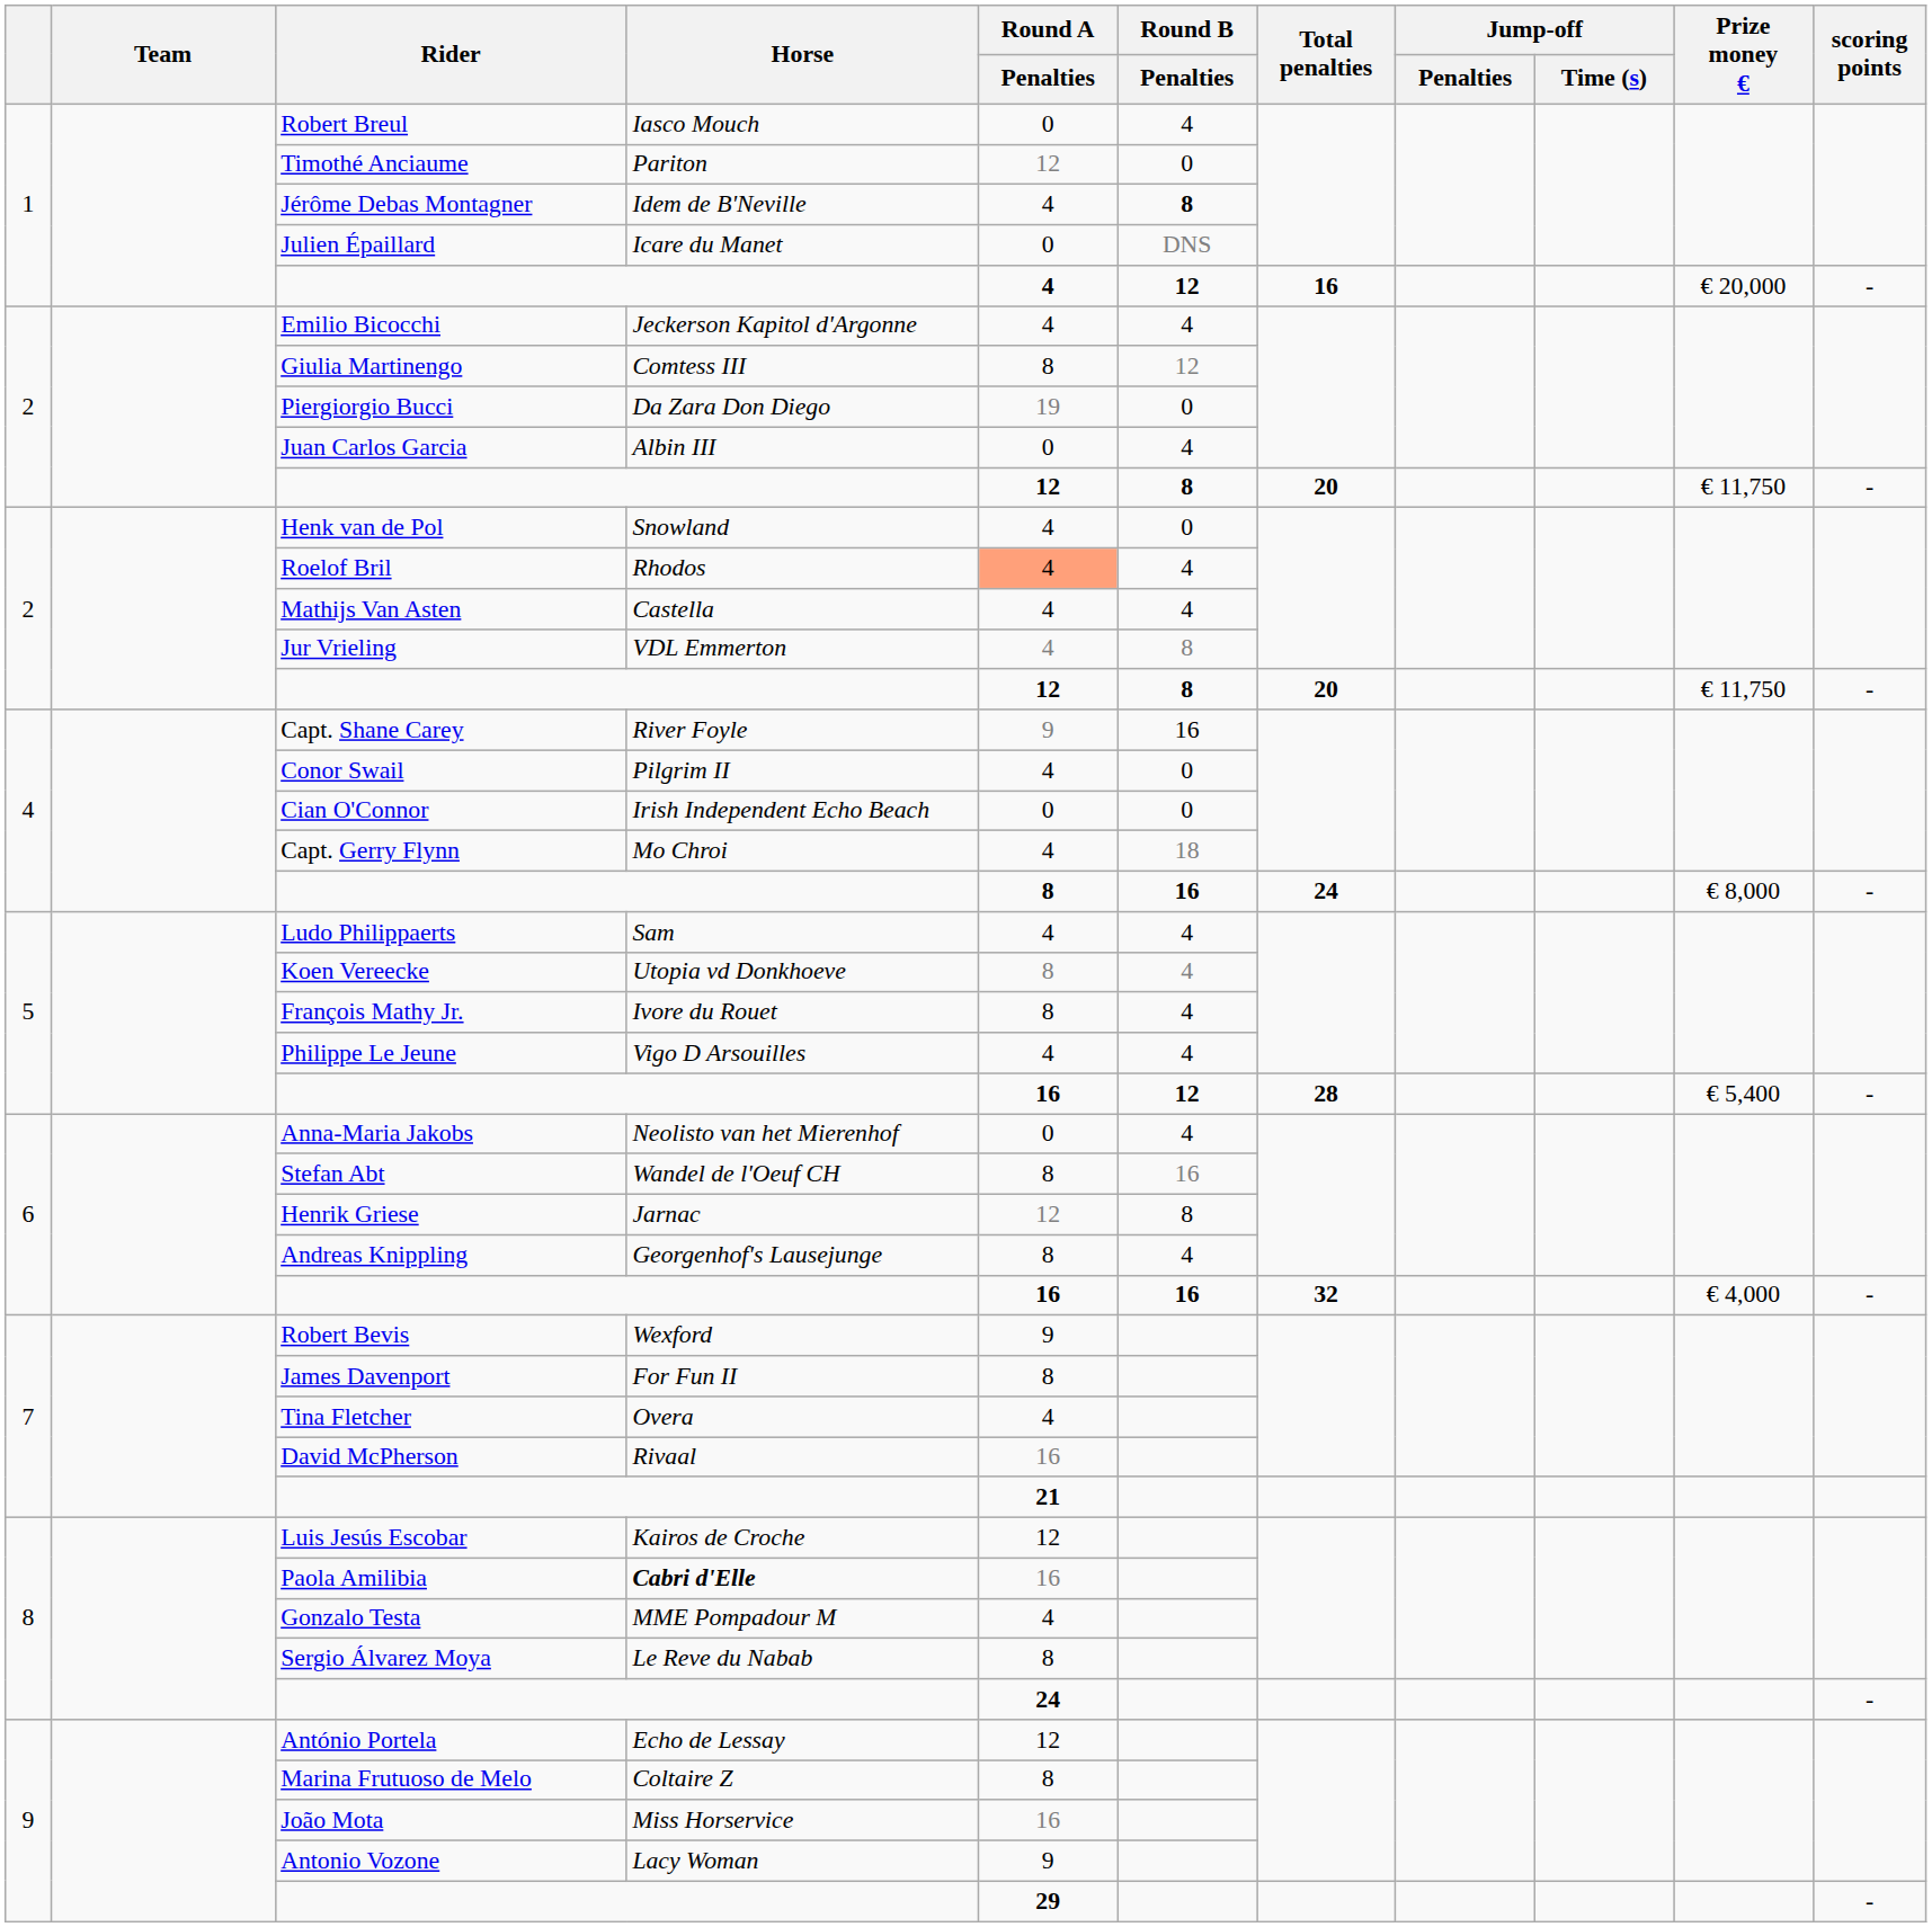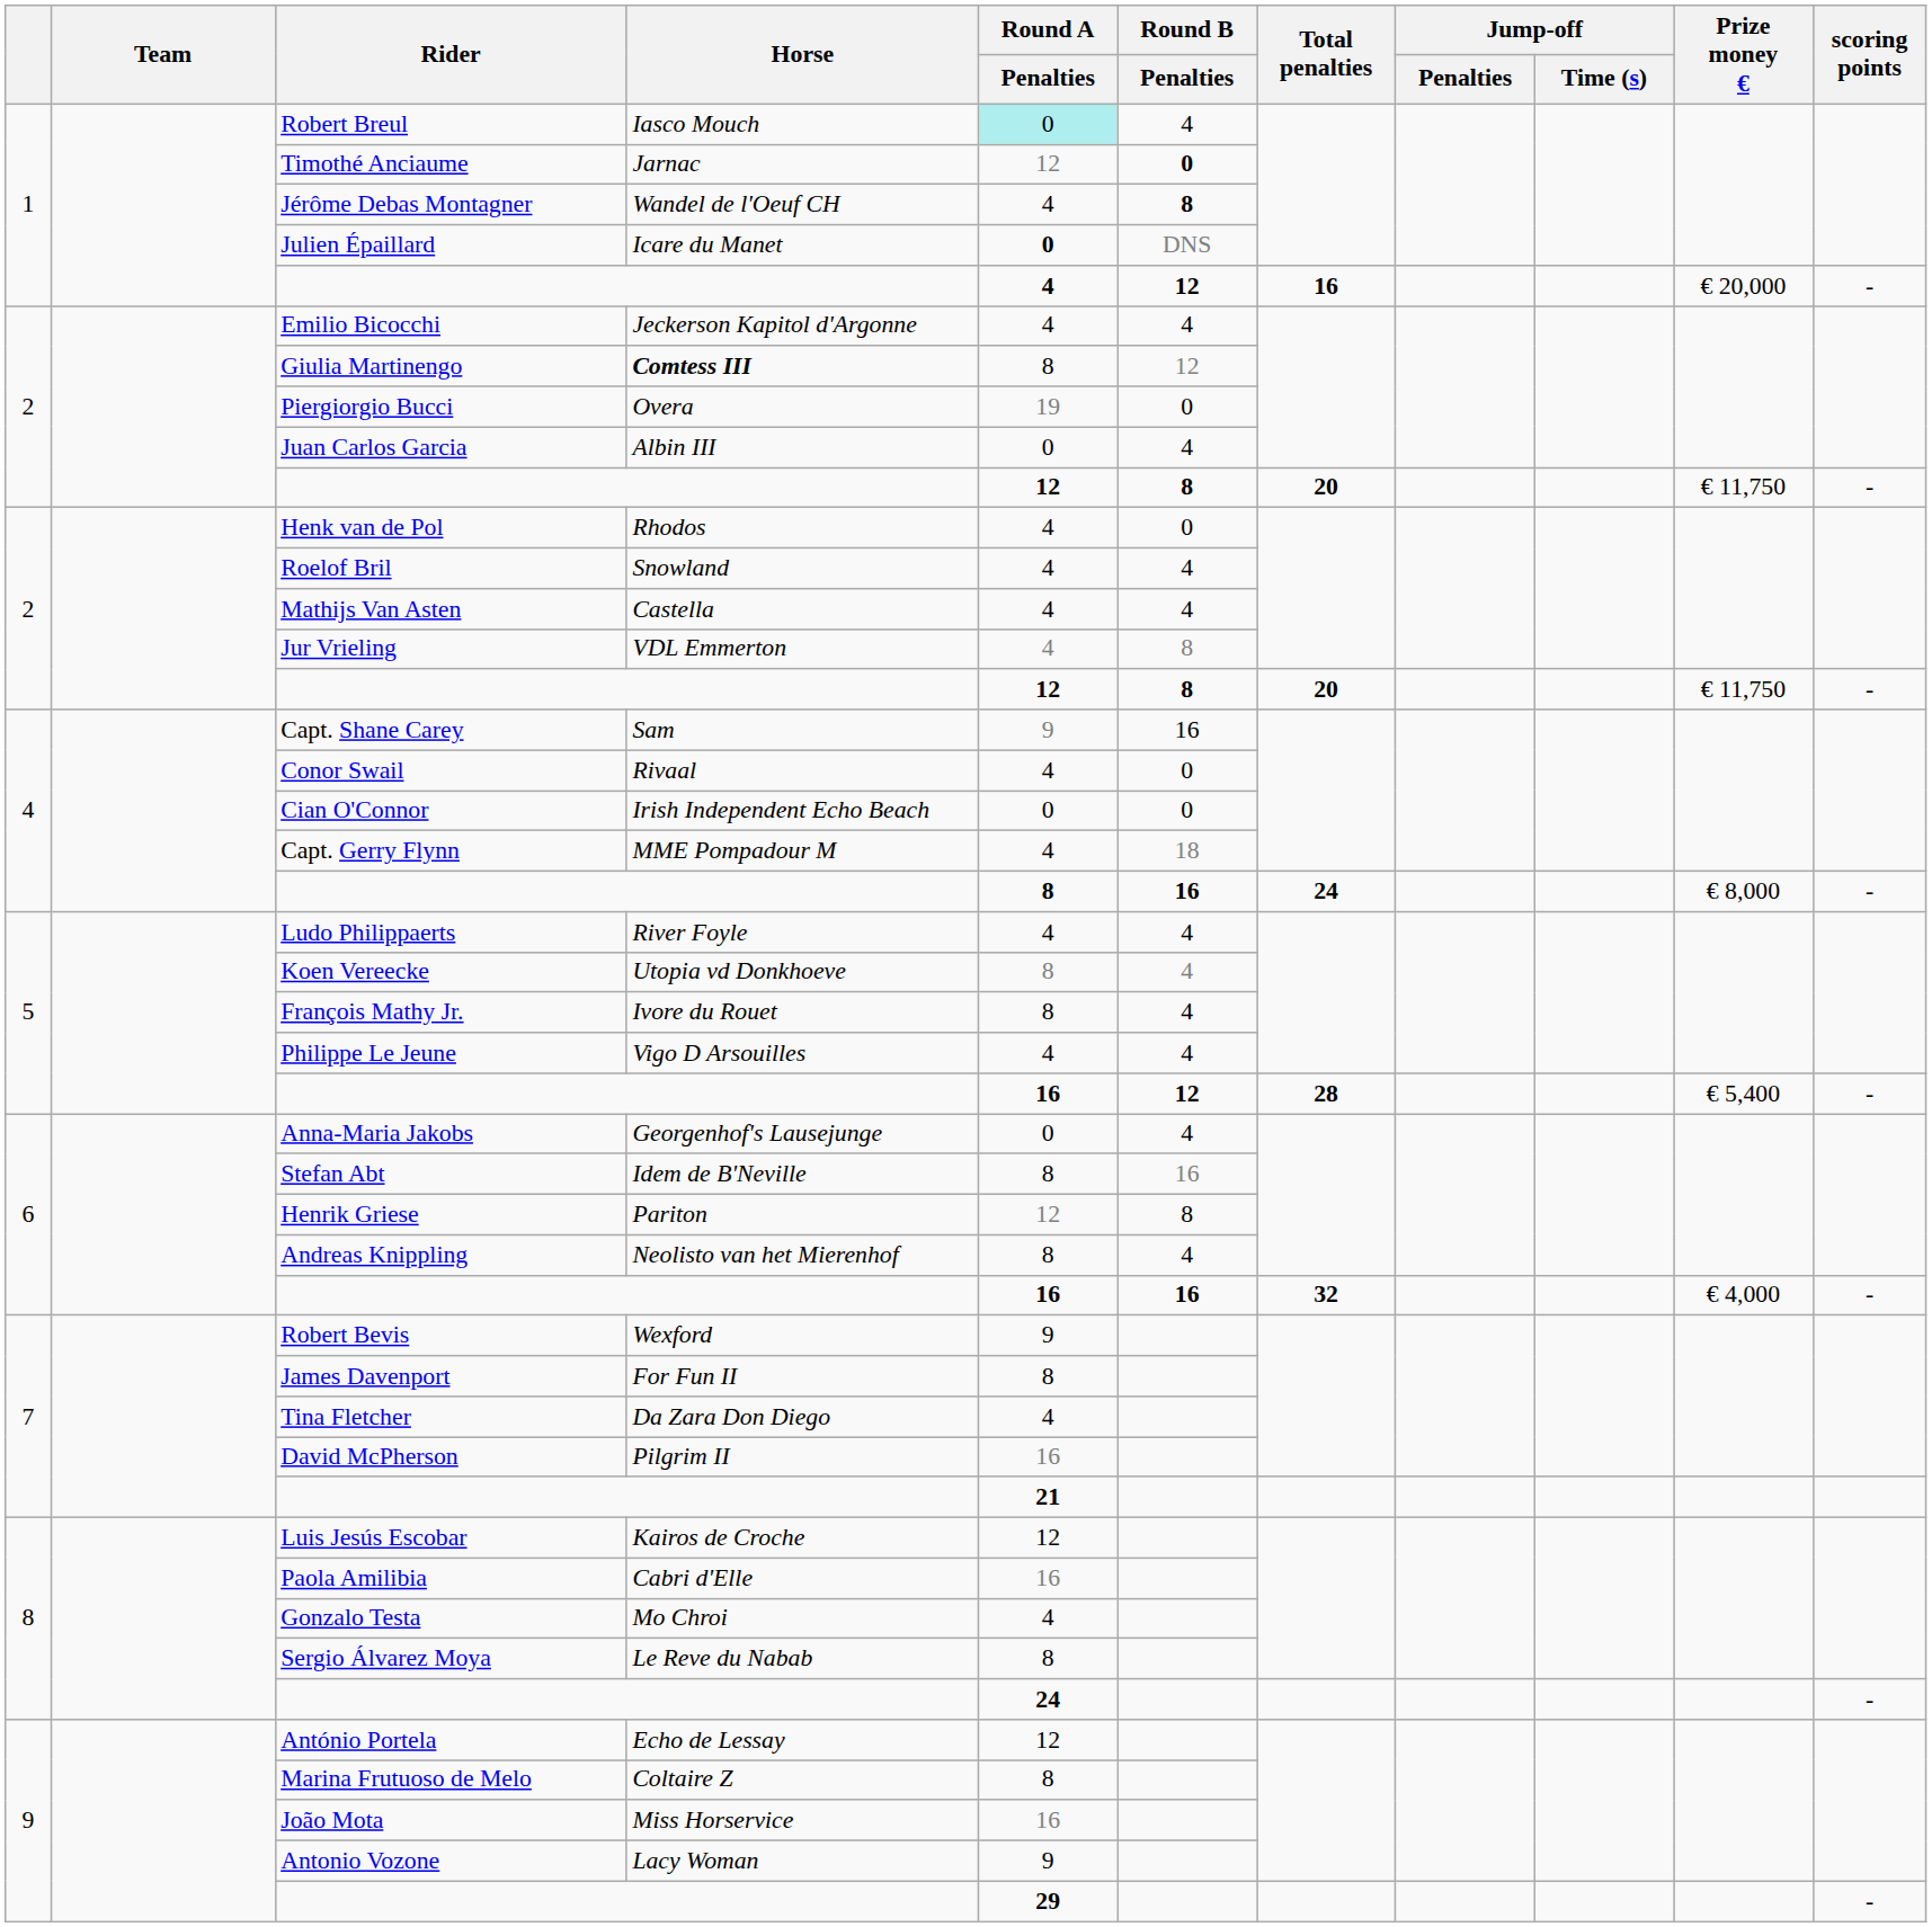Robert Breul | Round A / Penalties: no background -> paleturquoise background
Timothé Anciaume | Horse: Pariton -> Jarnac
Timothé Anciaume | Round B / Penalties: normal -> bold
Jérôme Debas Montagner | Horse: Idem de B'Neville -> Wandel de l'Oeuf CH
Julien Épaillard | Round A / Penalties: normal -> bold
Giulia Martinengo | Horse: normal -> bold
Piergiorgio Bucci | Horse: Da Zara Don Diego -> Overa
Henk van de Pol | Horse: Snowland -> Rhodos
Roelof Bril | Horse: Rhodos -> Snowland
Roelof Bril | Round A / Penalties: lightsalmon background -> no background
Capt. Shane Carey | Horse: River Foyle -> Sam
Conor Swail | Horse: Pilgrim II -> Rivaal
Capt. Gerry Flynn | Horse: Mo Chroi -> MME Pompadour M
Ludo Philippaerts | Horse: Sam -> River Foyle
Anna-Maria Jakobs | Horse: Neolisto van het Mierenhof -> Georgenhof's Lausejunge
Stefan Abt | Horse: Wandel de l'Oeuf CH -> Idem de B'Neville
Henrik Griese | Horse: Jarnac -> Pariton
Andreas Knippling | Horse: Georgenhof's Lausejunge -> Neolisto van het Mierenhof
Tina Fletcher | Horse: Overa -> Da Zara Don Diego
David McPherson | Horse: Rivaal -> Pilgrim II
Paola Amilibia | Horse: bold -> normal
Gonzalo Testa | Horse: MME Pompadour M -> Mo Chroi
